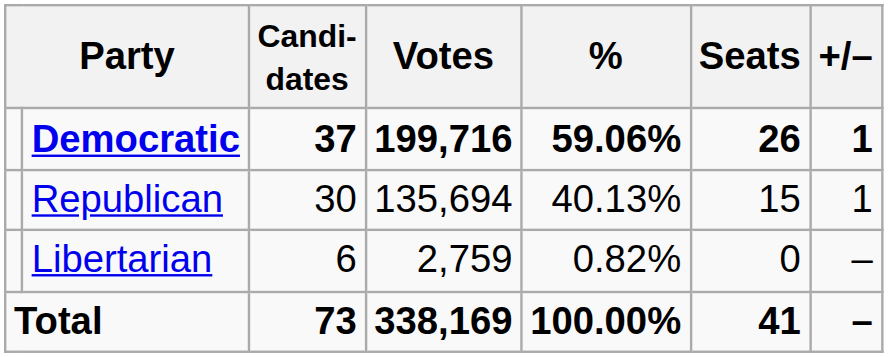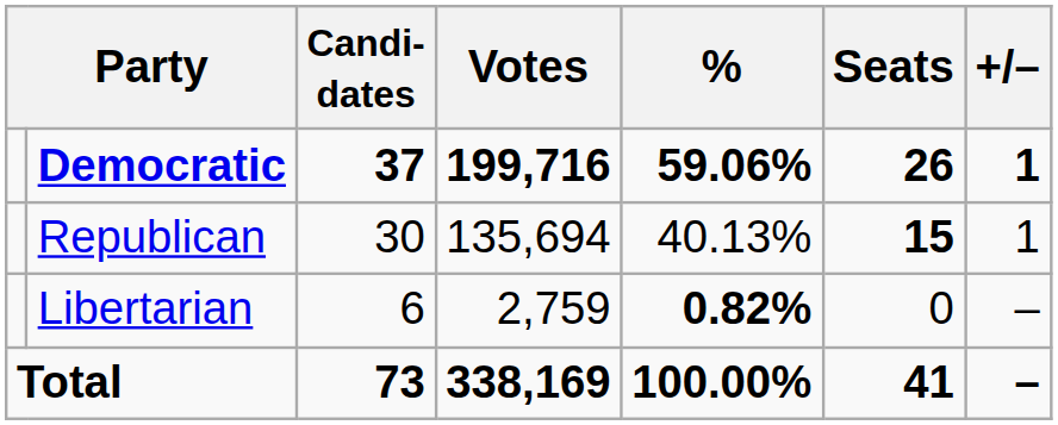Republican | Seats: normal -> bold
Libertarian | %: normal -> bold
